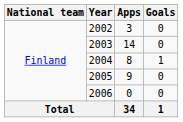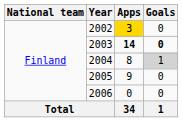2002 | Apps: no background -> gold background
2003 | Apps: normal -> bold
2003 | Goals: normal -> bold
2004 | Goals: no background -> lightgrey background
